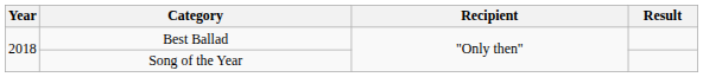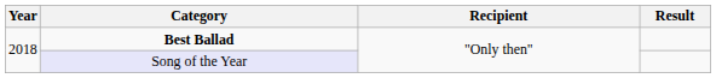Best Ballad | Category: normal -> bold
Song of the Year | Category: no background -> lavender background
